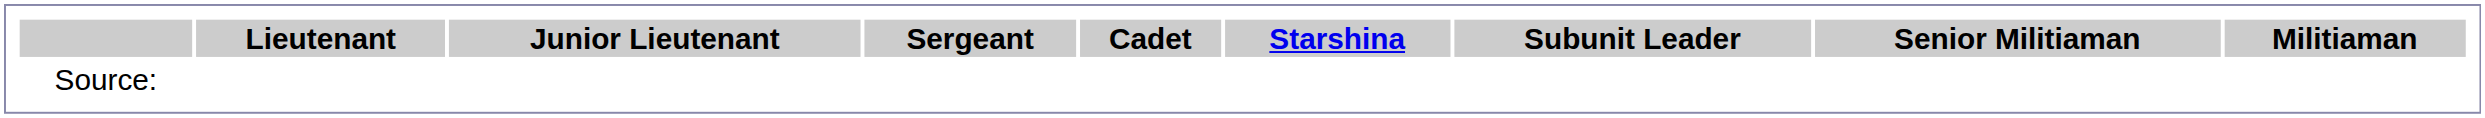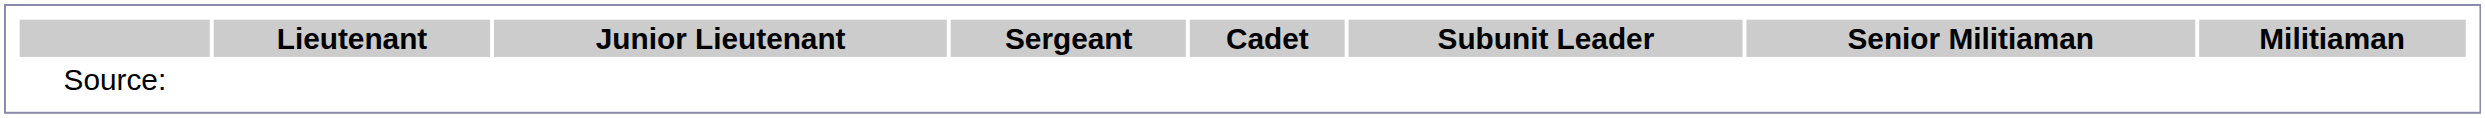- column: Starshina
